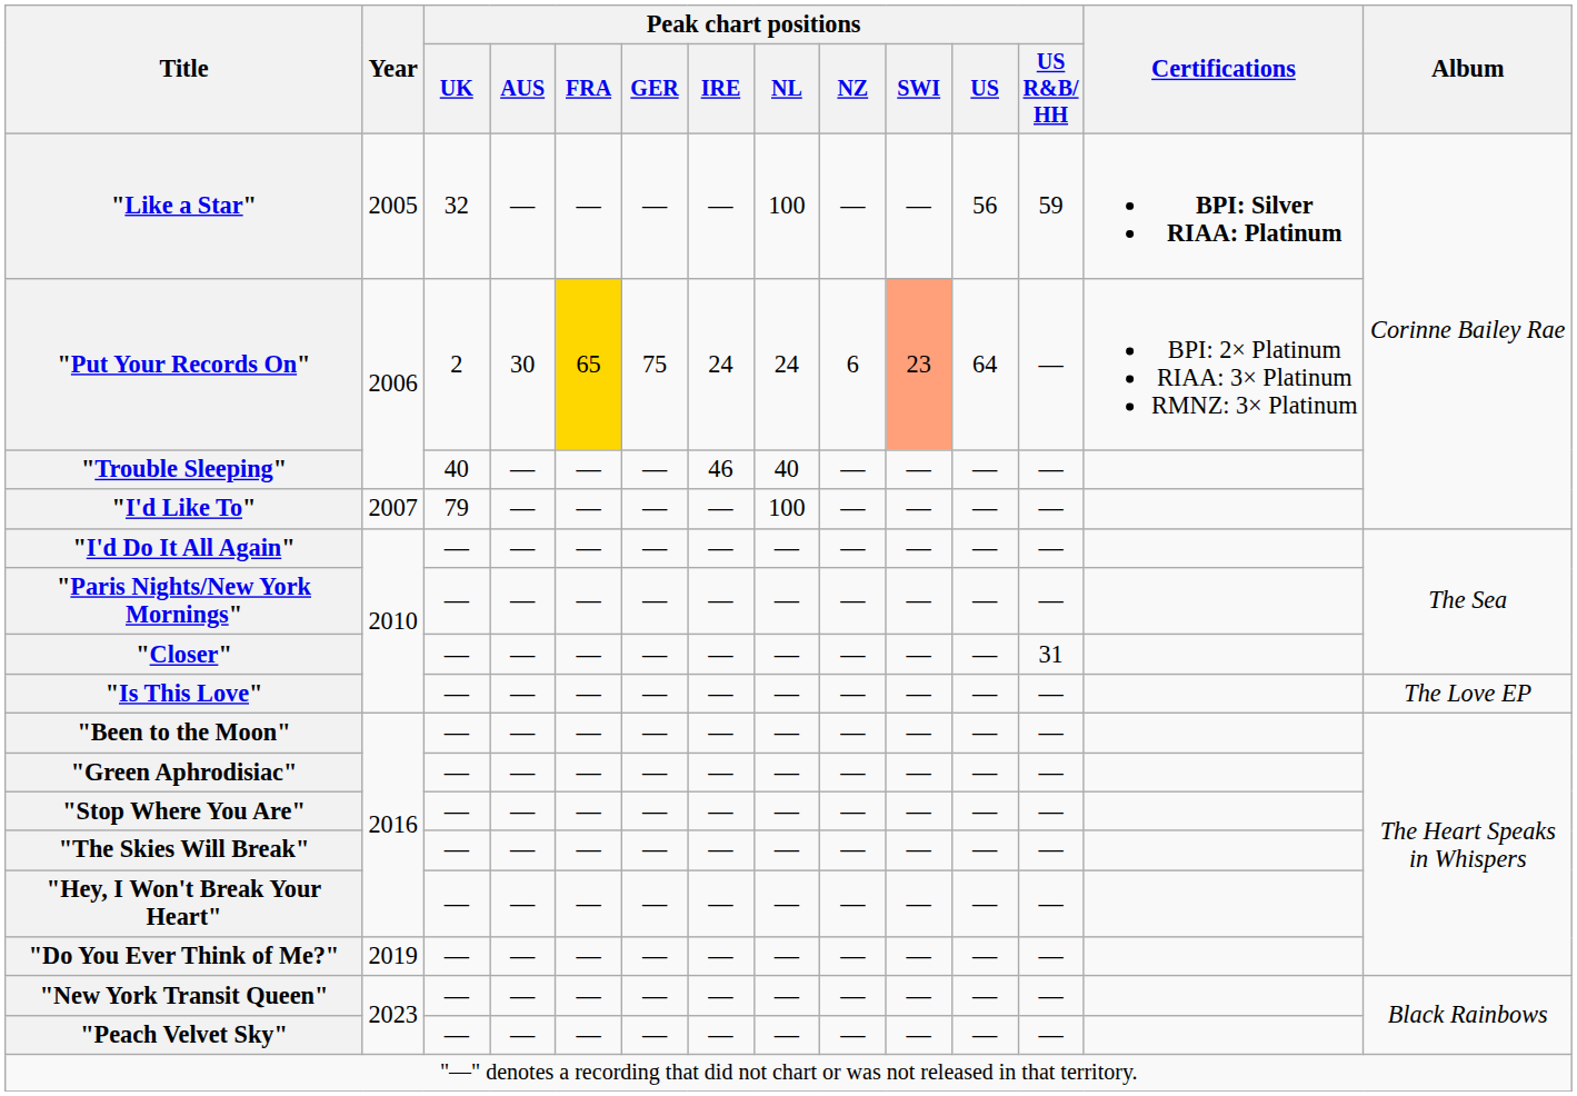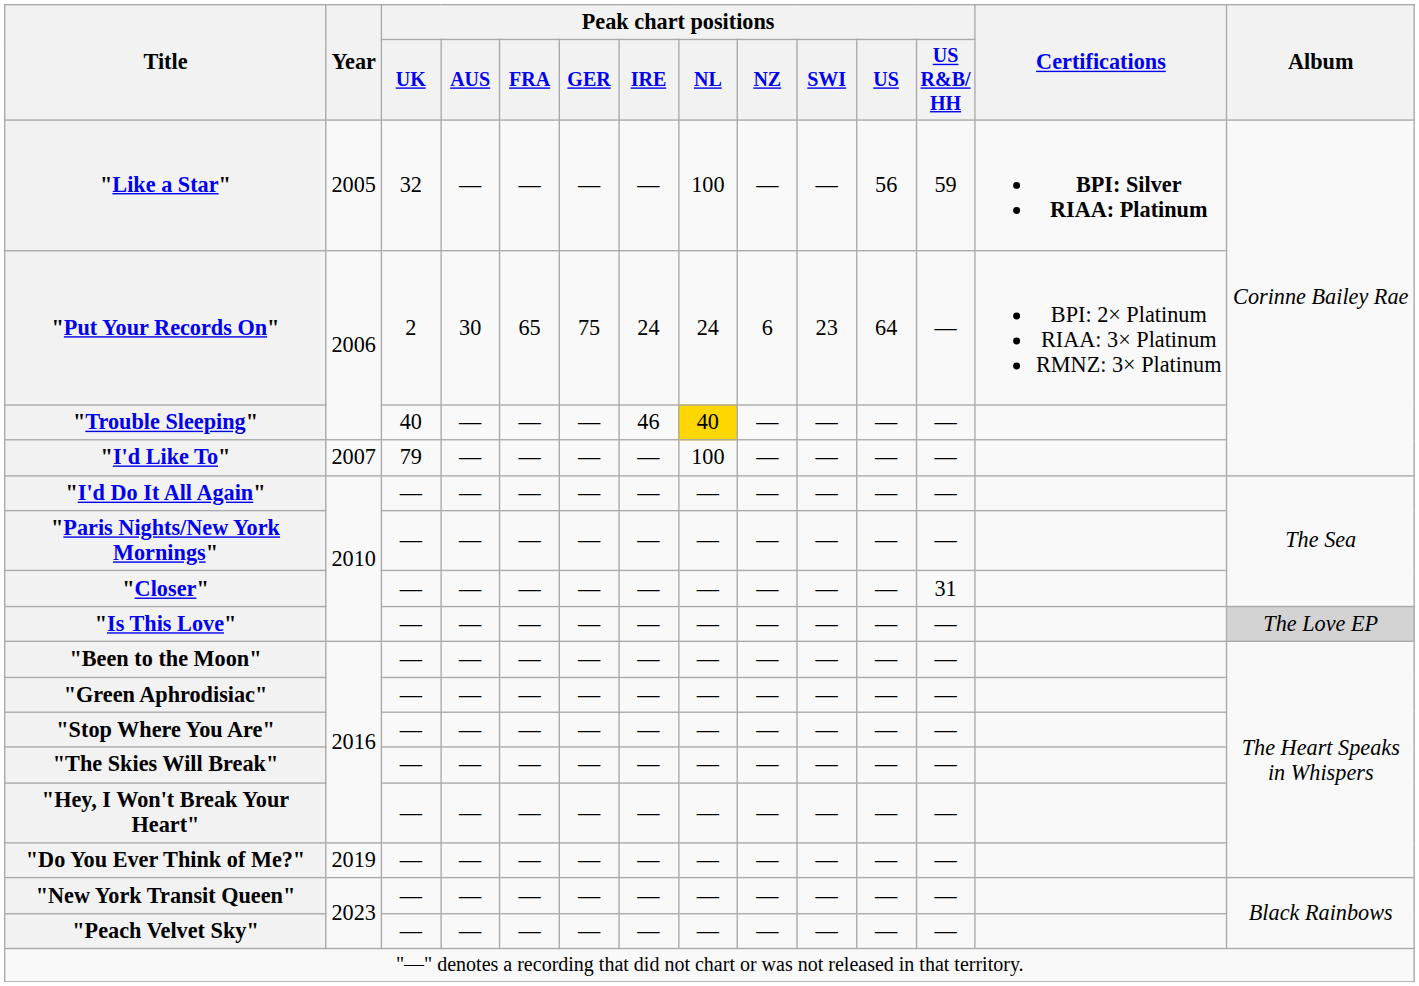"Put Your Records On" | Peak chart positions / FRA: gold background -> no background
"Put Your Records On" | Peak chart positions / SWI: lightsalmon background -> no background
"Trouble Sleeping" | Peak chart positions / NL: no background -> gold background
"Is This Love" | Album: no background -> lightgrey background
